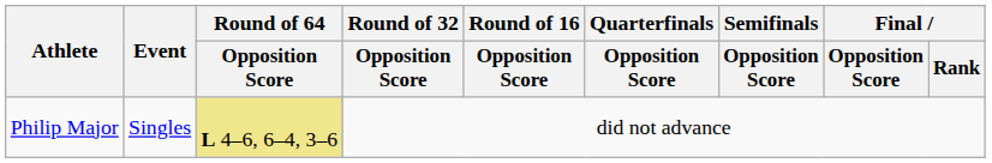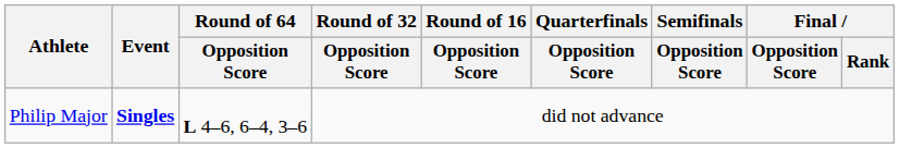Philip Major | Event: normal -> bold
Philip Major | Round of 64 / Opposition Score: khaki background -> no background
